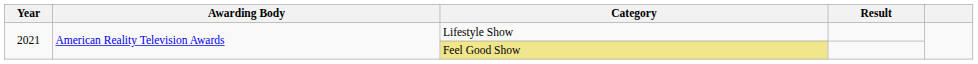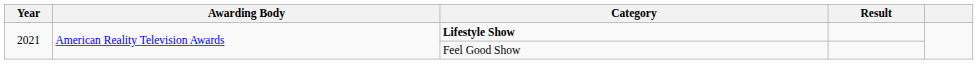Lifestyle Show | Category: normal -> bold
Feel Good Show | Category: khaki background -> no background
